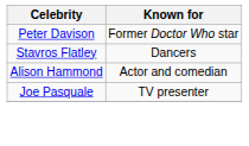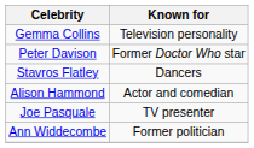+ row: Gemma Collins | Television personality
+ row: Ann Widdecombe | Former politician
